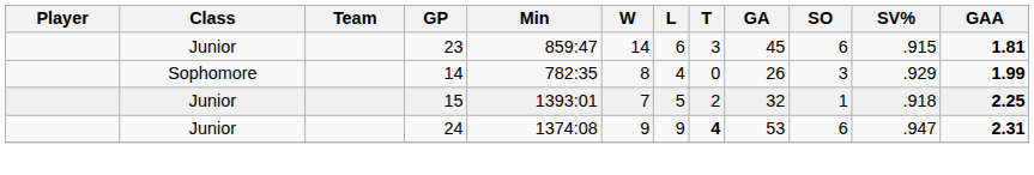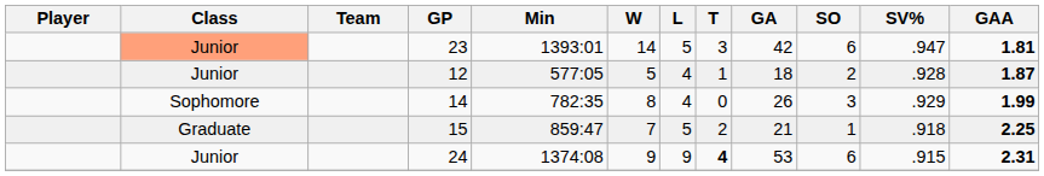23 | Class: no background -> lightsalmon background
23 | Min: 859:47 -> 1393:01
23 | L: 6 -> 5
23 | GA: 45 -> 42
23 | SV%: .915 -> .947
+ row: Junior | 12 | 577:05 | 5 | 4 | 1 | 18 | 2 | .928 | 1.87
15 | Class: Junior -> Graduate
15 | Min: 1393:01 -> 859:47
15 | GA: 32 -> 21
24 | SV%: .947 -> .915
